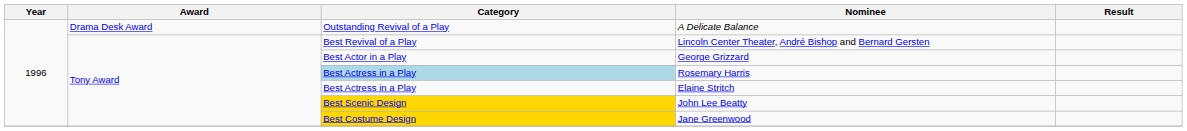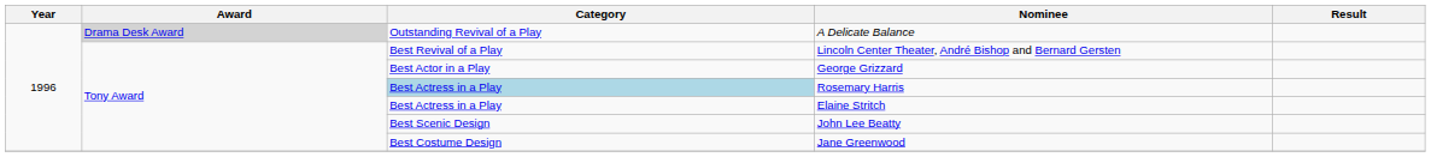A Delicate Balance | Award: no background -> lightgrey background
John Lee Beatty | Category: gold background -> no background
Jane Greenwood | Category: gold background -> no background
